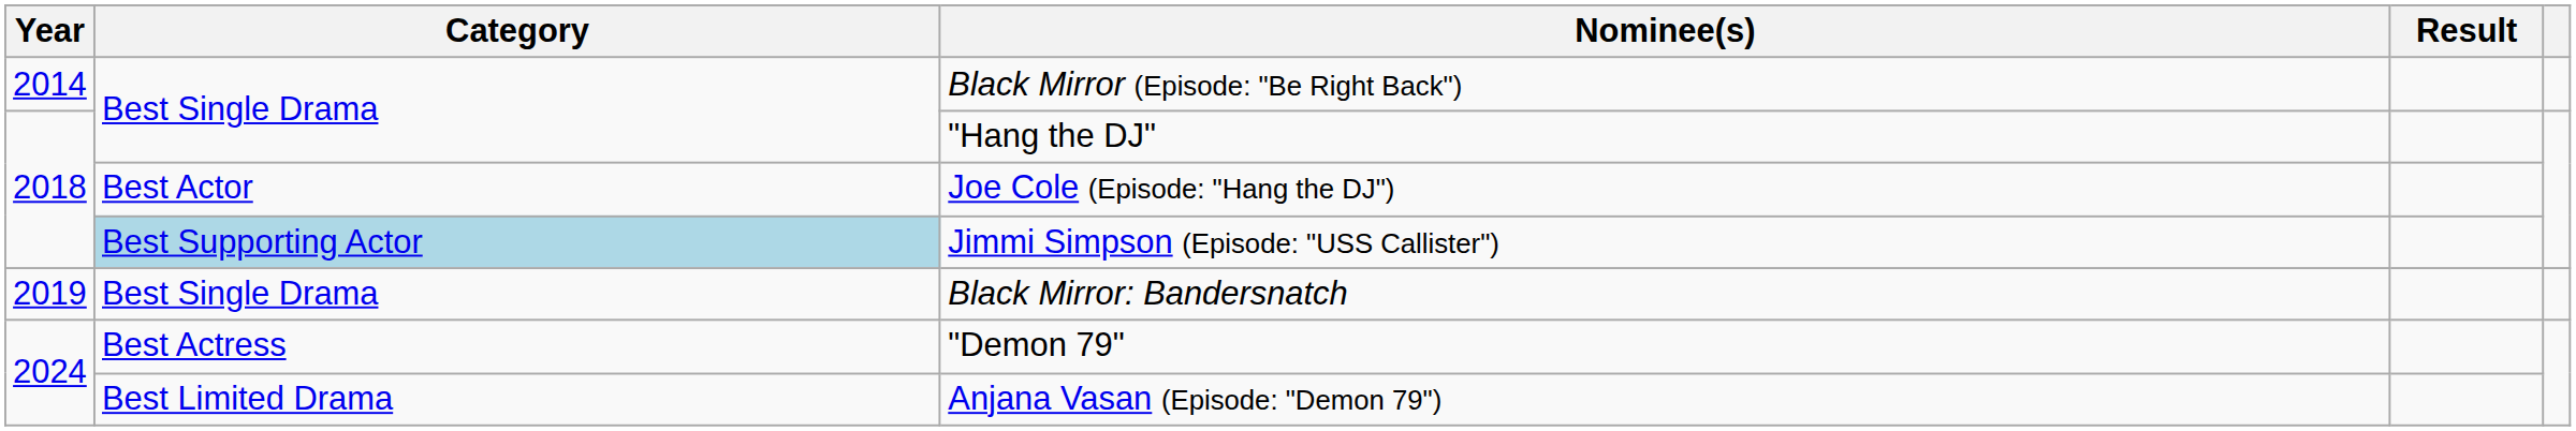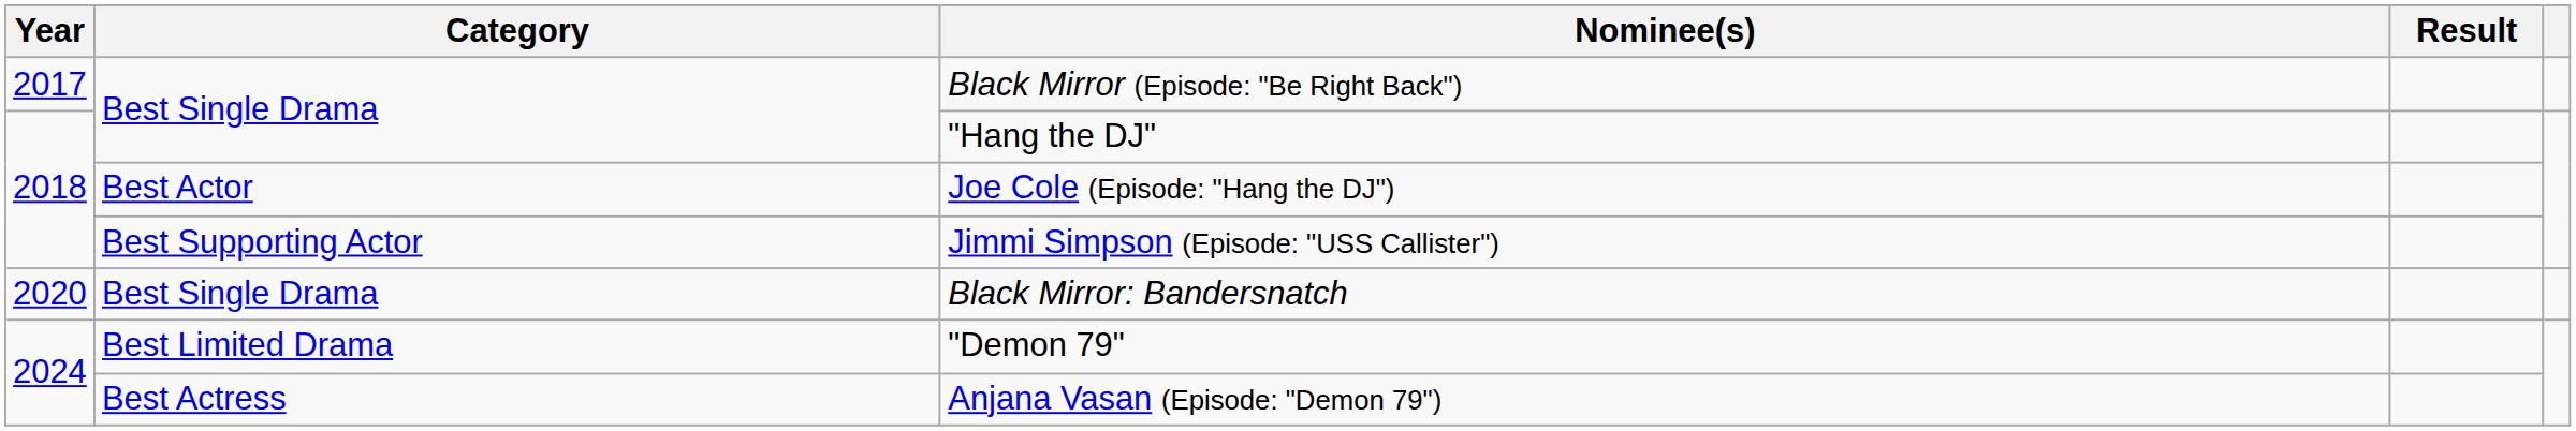Black Mirror (Episode: "Be Right Back") | Year: 2014 -> 2017
Jimmi Simpson (Episode: "USS Callister") | Category: lightblue background -> no background
Black Mirror: Bandersnatch | Year: 2019 -> 2020
"Demon 79" | Category: Best Actress -> Best Limited Drama
Anjana Vasan (Episode: "Demon 79") | Category: Best Limited Drama -> Best Actress
